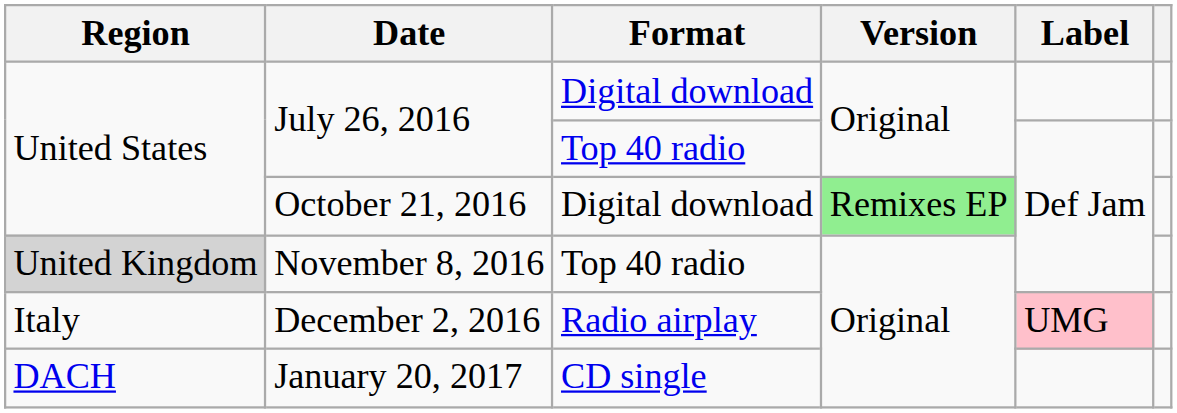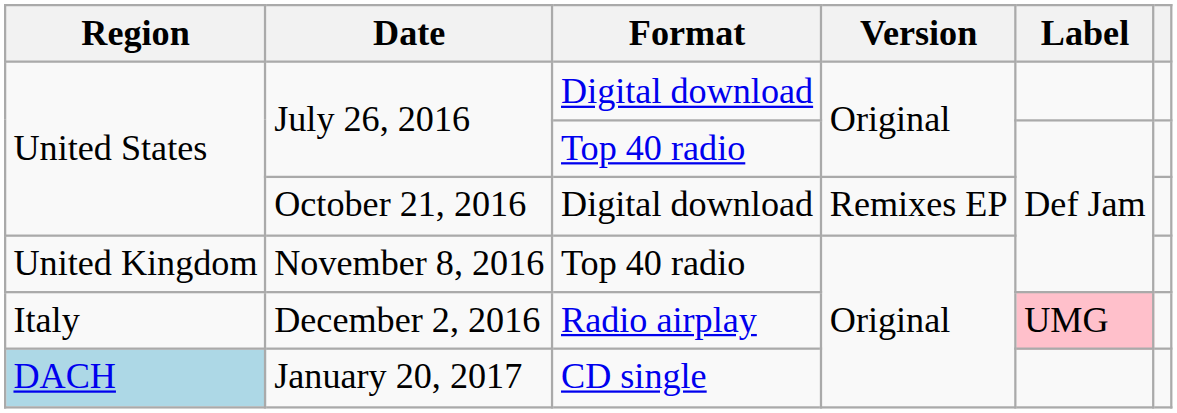October 21, 2016 | Version: lightgreen background -> no background
November 8, 2016 | Region: lightgrey background -> no background
January 20, 2017 | Region: no background -> lightblue background
